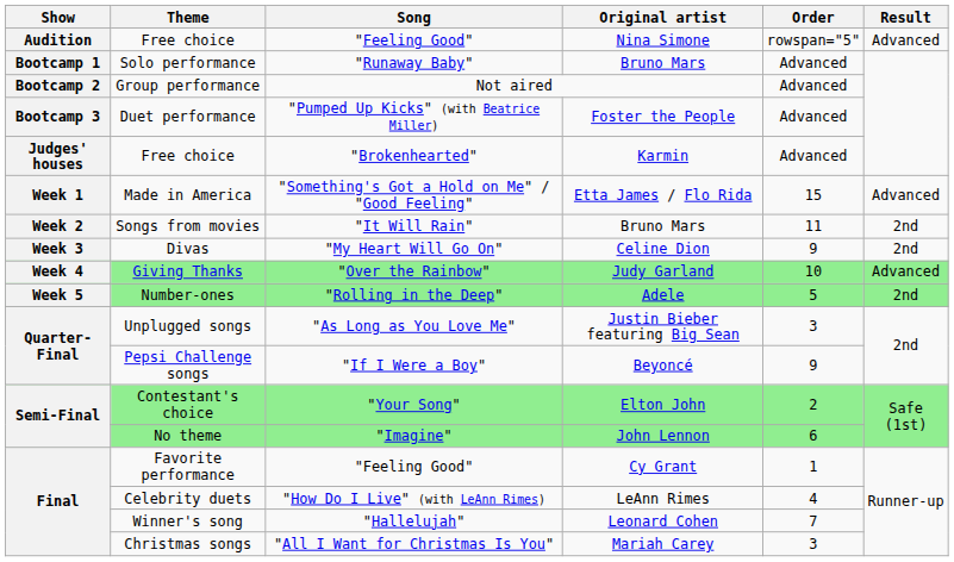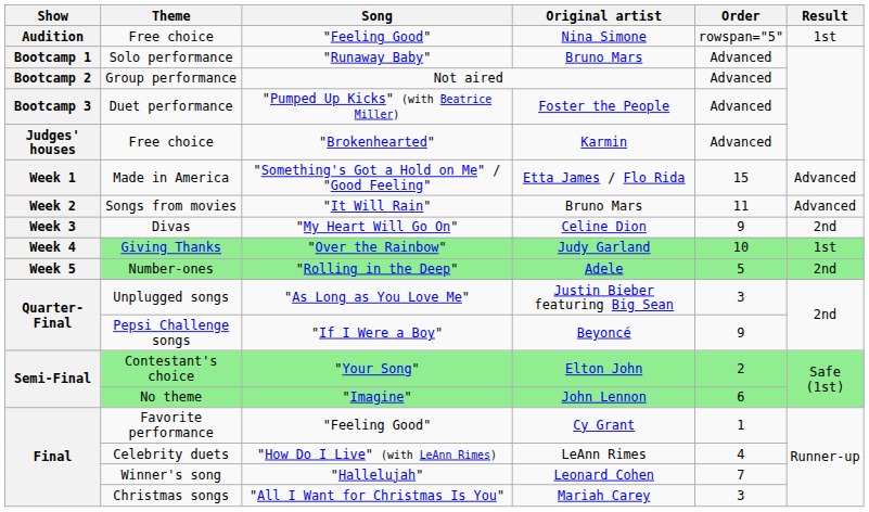Free choice / "Feeling Good" | Result: Advanced -> 1st
Songs from movies | Result: 2nd -> Advanced
Giving Thanks | Result: Advanced -> 1st
